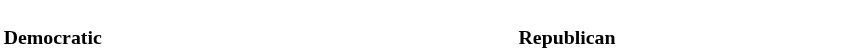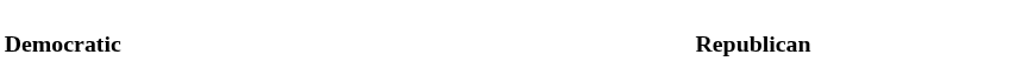columns swapped: 1 <-> 141
